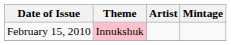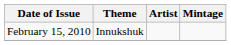February 15, 2010 | Theme: pink background -> no background
